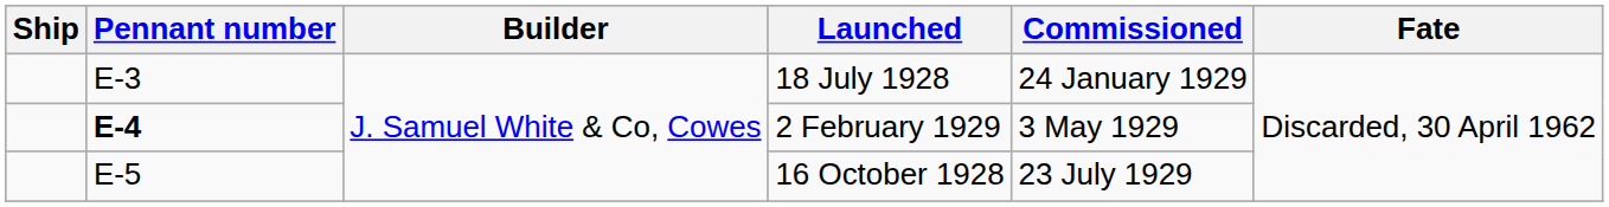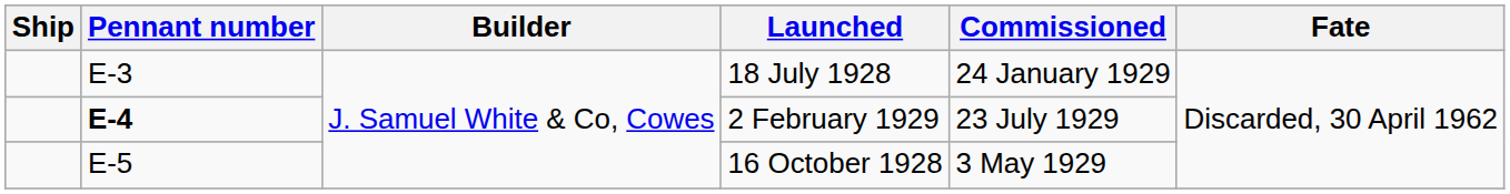2 February 1929 | Commissioned: 3 May 1929 -> 23 July 1929
16 October 1928 | Commissioned: 23 July 1929 -> 3 May 1929
